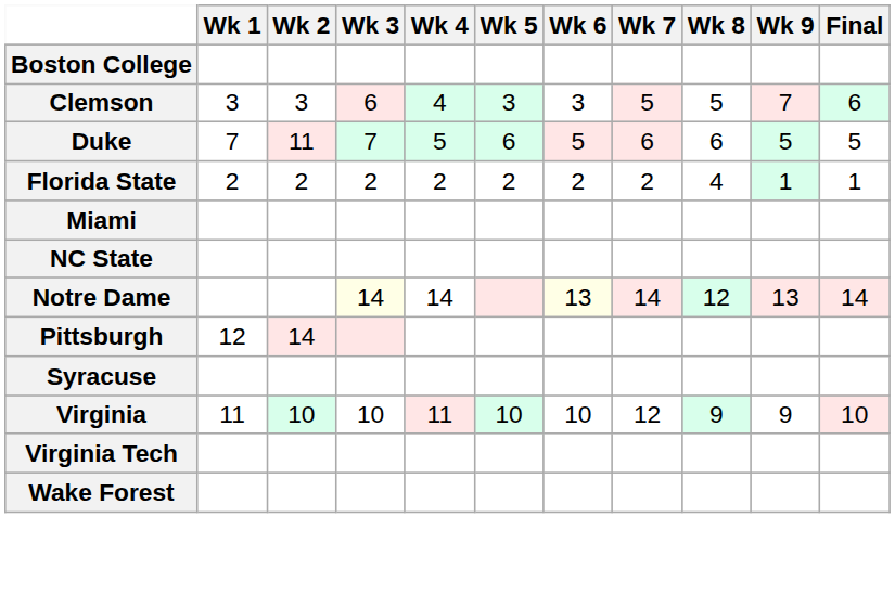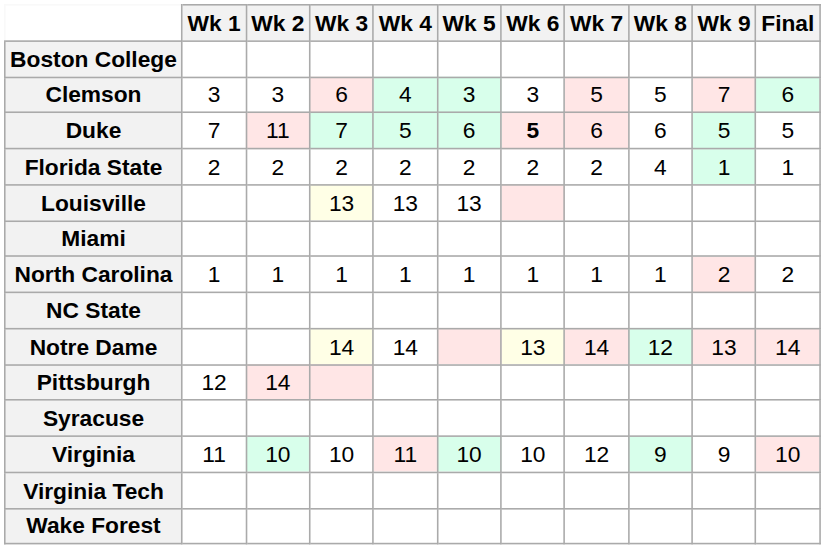Duke | Wk 6: normal -> bold
+ row: Louisville | 13 | 13 | 13
+ row: North Carolina | 1 | 1 | 1 | 1 | 1 | 1 | 1 | 1 | 2 | 2
